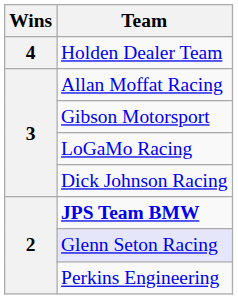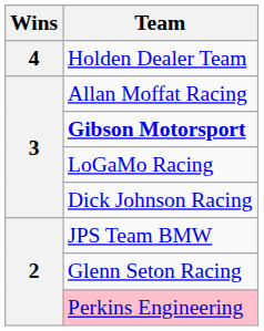Gibson Motorsport | Team: normal -> bold
JPS Team BMW | Team: bold -> normal
Glenn Seton Racing | Team: lavender background -> no background
Perkins Engineering | Team: no background -> pink background
